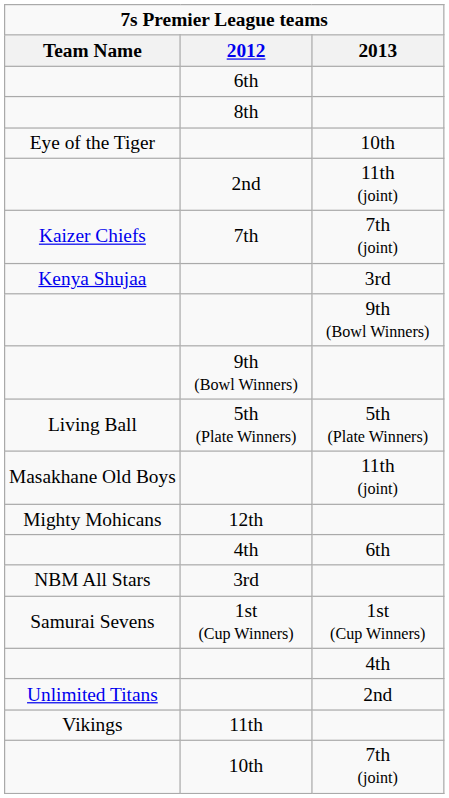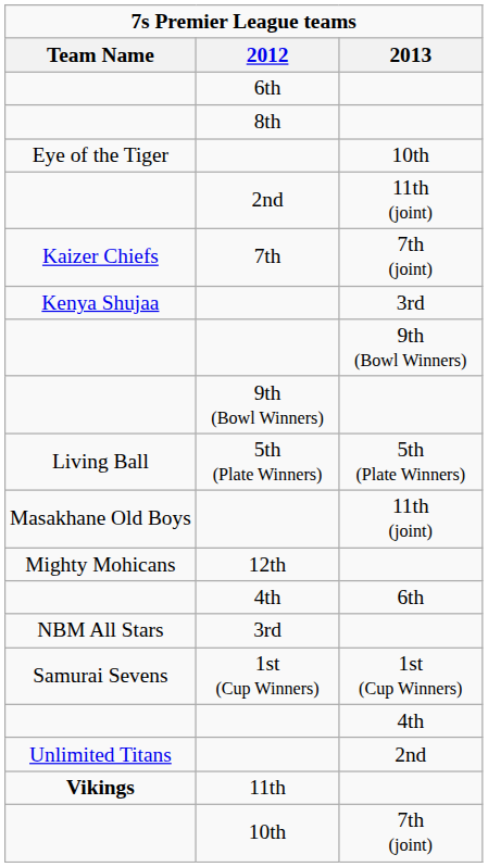11th | Team Name: normal -> bold
